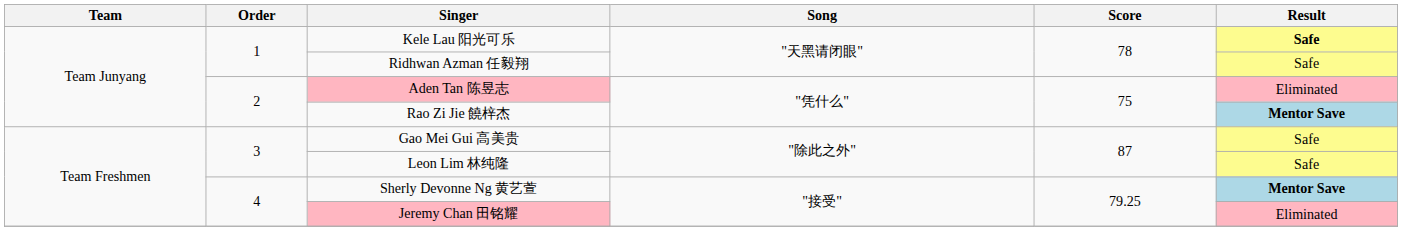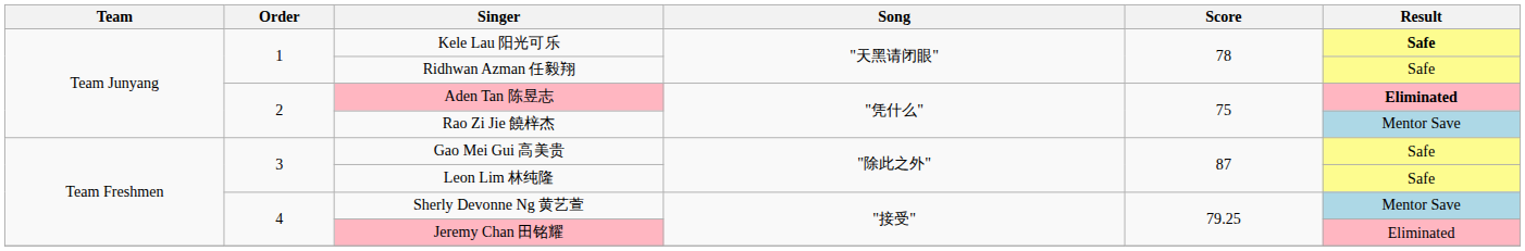Aden Tan 陈昱志 | Result: normal -> bold
Rao Zi Jie 饒梓杰 | Result: bold -> normal
Sherly Devonne Ng 黄艺萱 | Result: bold -> normal
